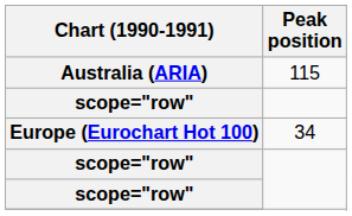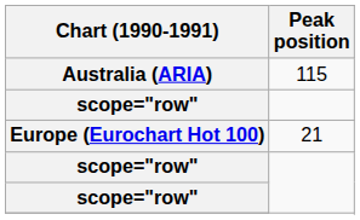Europe (Eurochart Hot 100) | Peak position: 34 -> 21
